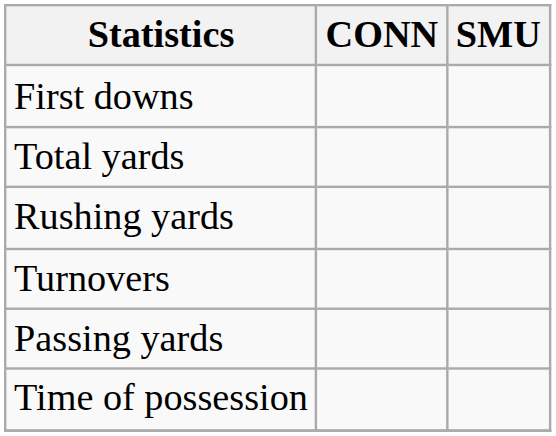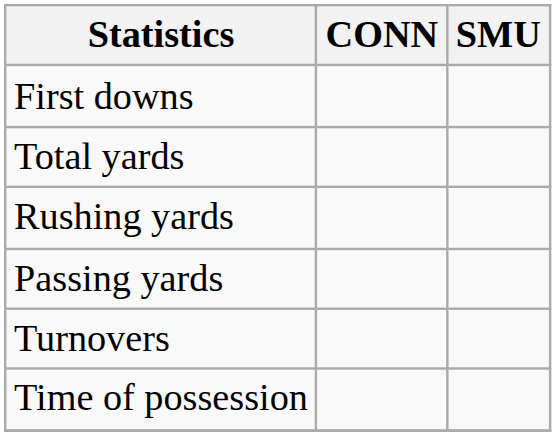rows swapped: Passing yards <-> Turnovers
